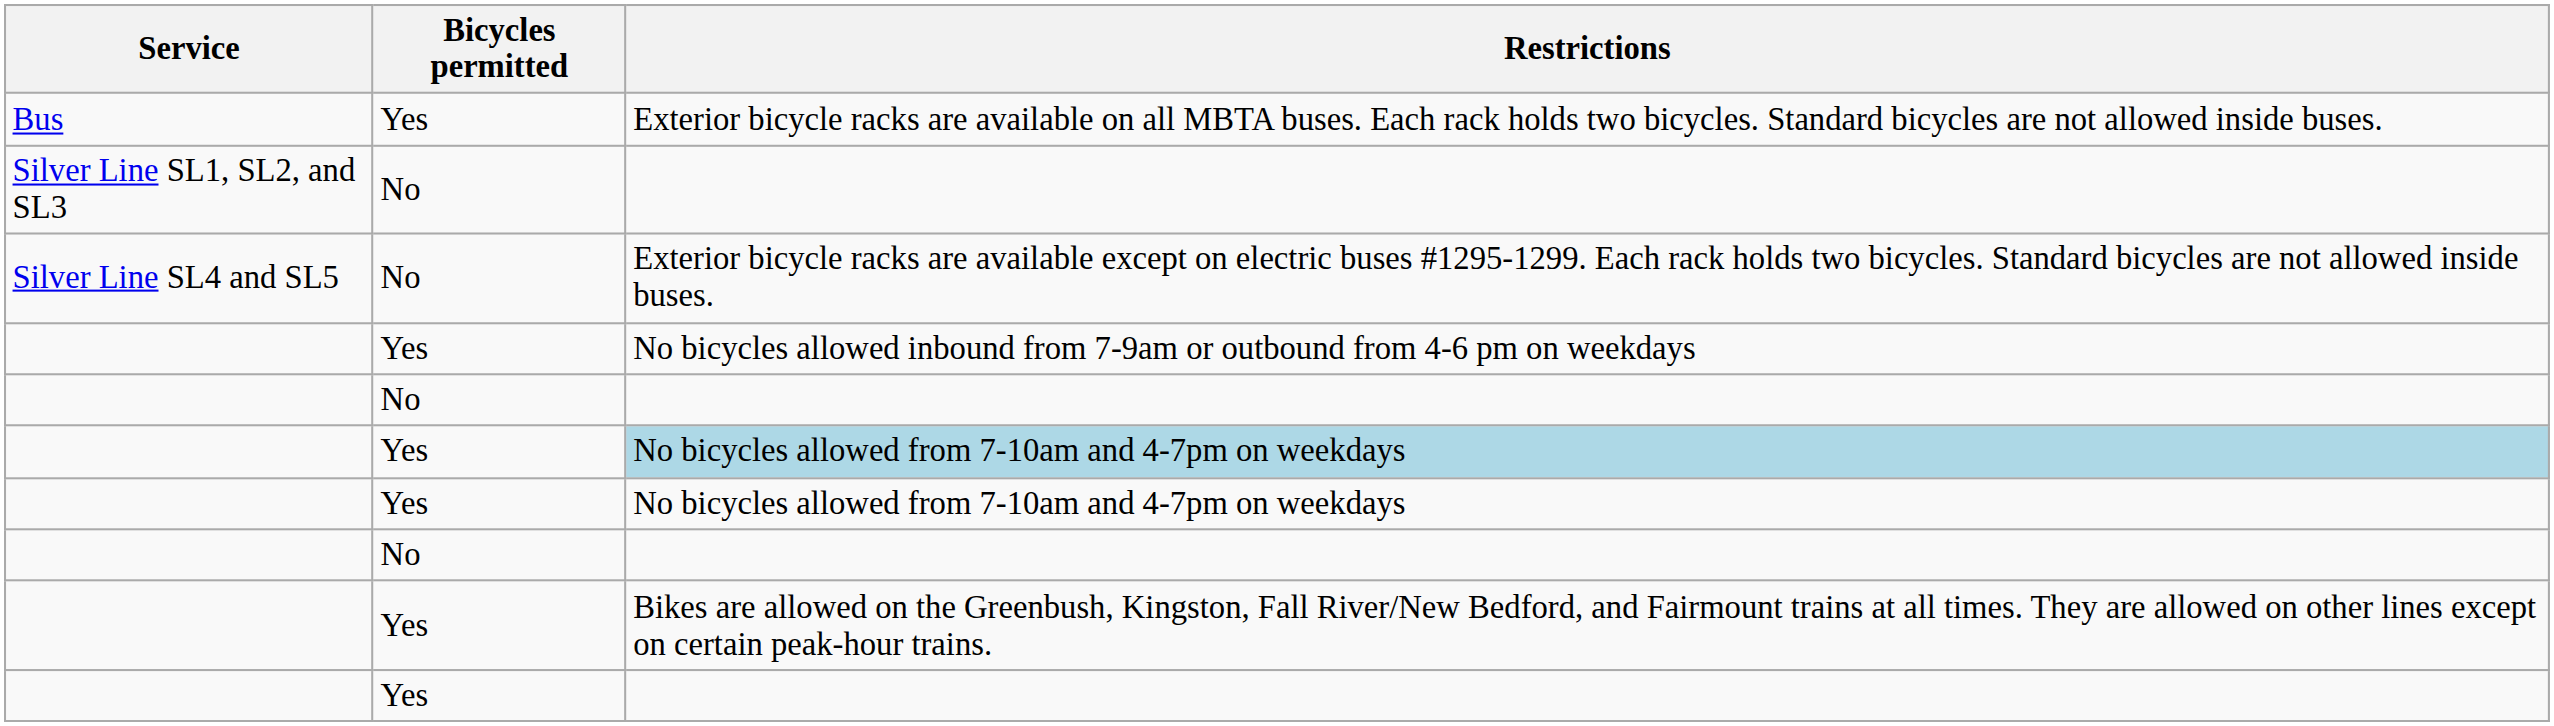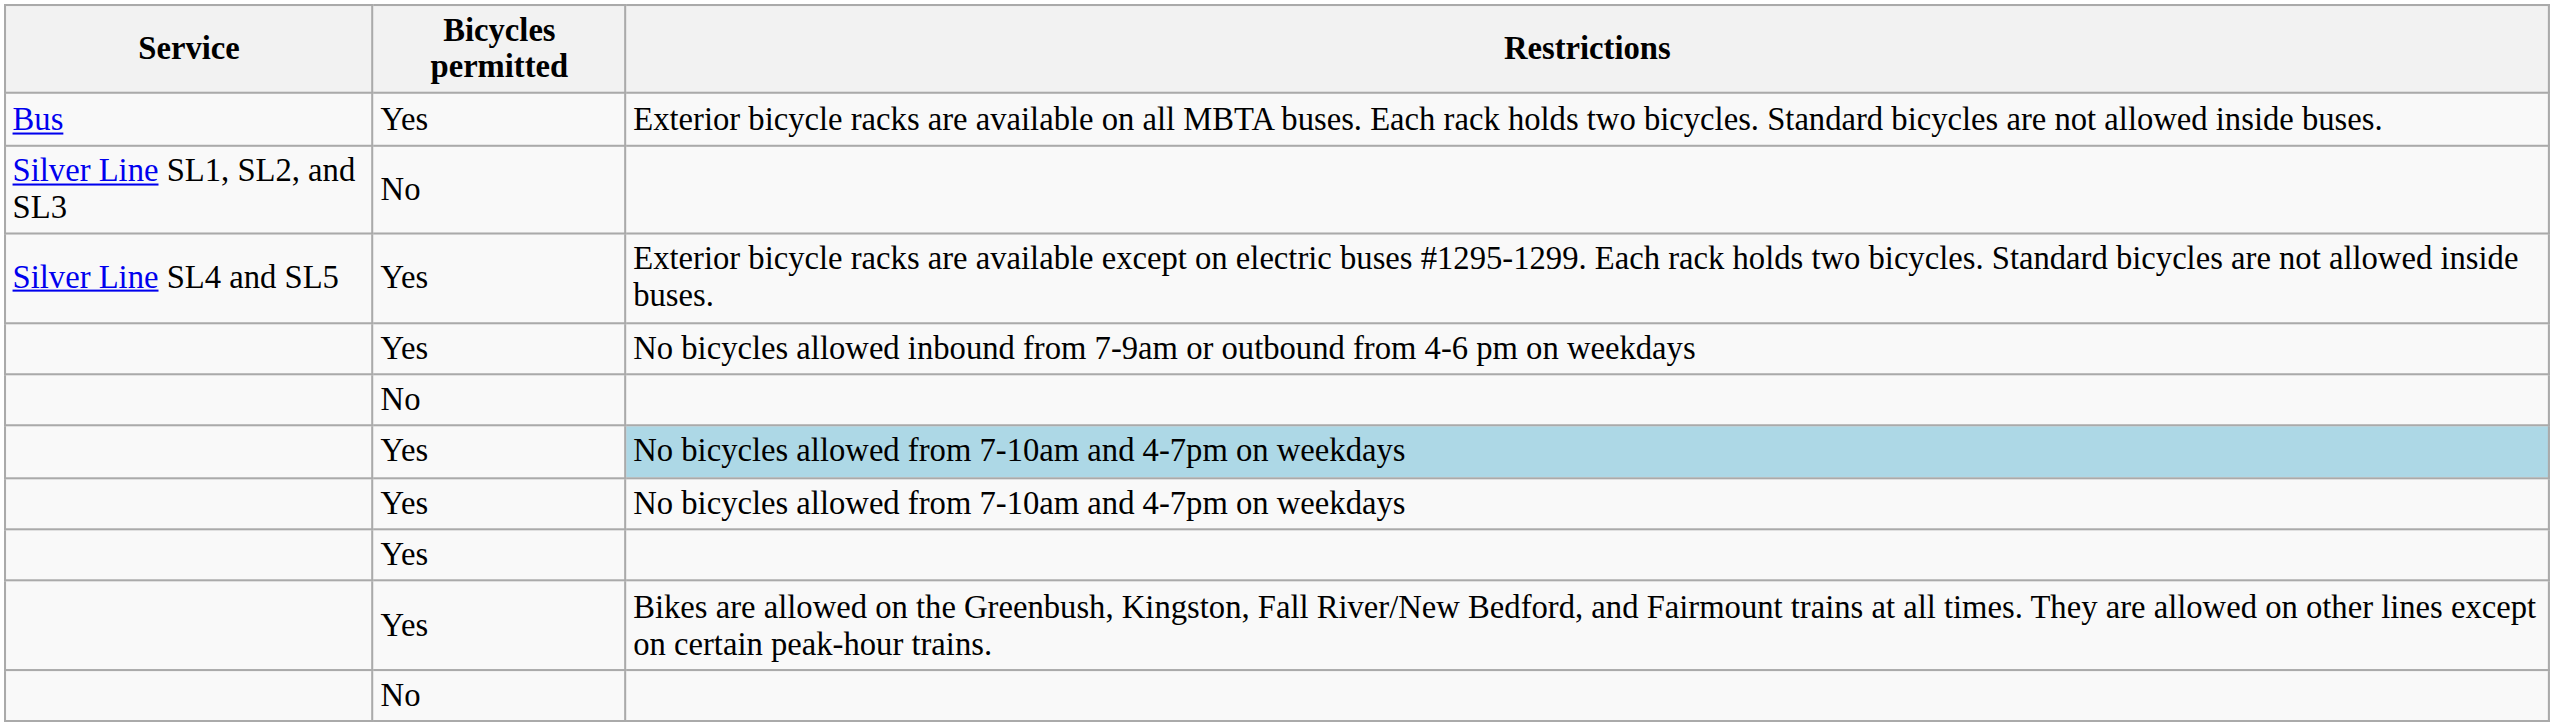row 4 | Bicycles permitted: No -> Yes
row 9 | Bicycles permitted: No -> Yes
row 11 | Bicycles permitted: Yes -> No
